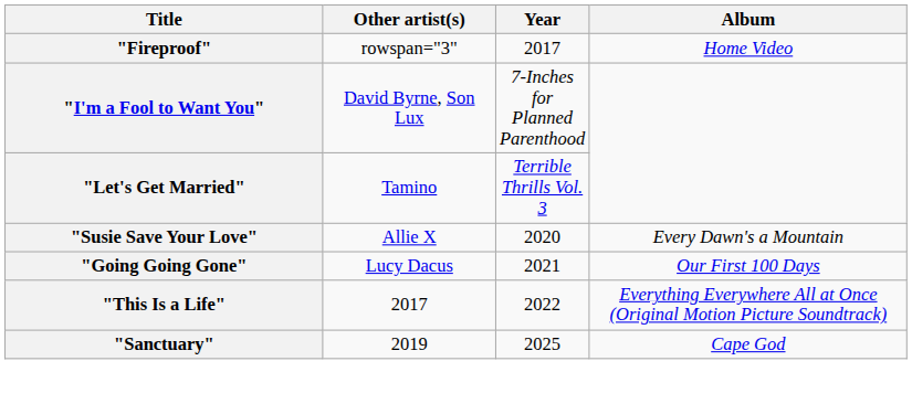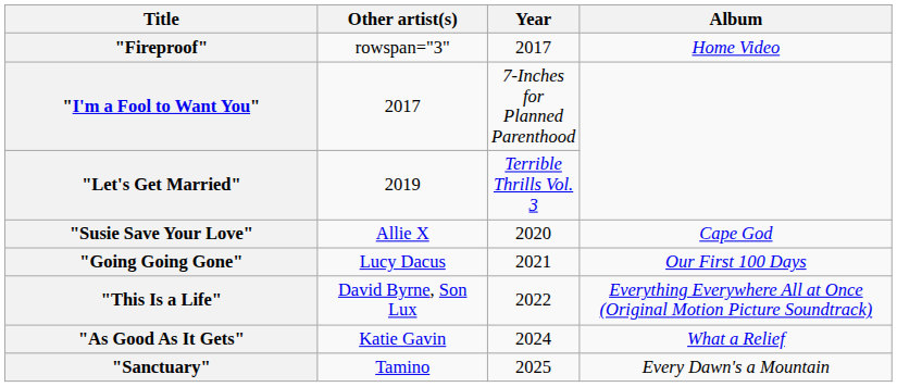"I'm a Fool to Want You" | Other artist(s): David Byrne, Son Lux -> 2017
"Let's Get Married" | Other artist(s): Tamino -> 2019
"Susie Save Your Love" | Album: Every Dawn's a Mountain -> Cape God
"This Is a Life" | Other artist(s): 2017 -> David Byrne, Son Lux
+ row: "As Good As It Gets" | Katie Gavin | 2024 | What a Relief
"Sanctuary" | Other artist(s): 2019 -> Tamino
"Sanctuary" | Album: Cape God -> Every Dawn's a Mountain
